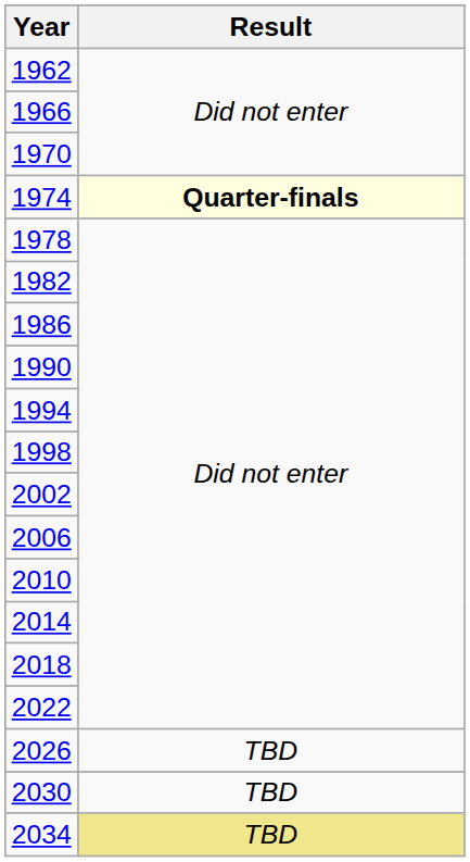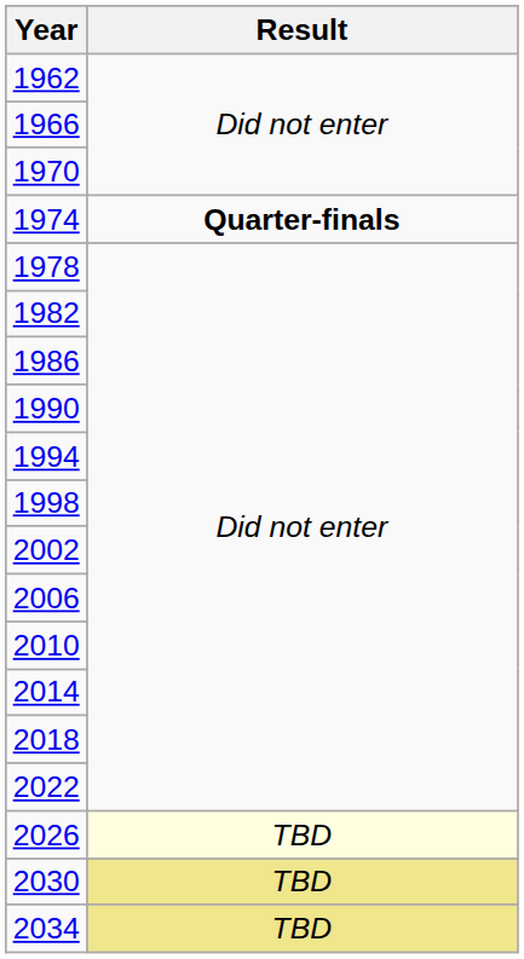1974 | Result: lightyellow background -> no background
2026 | Result: no background -> lightyellow background
2030 | Result: no background -> khaki background
